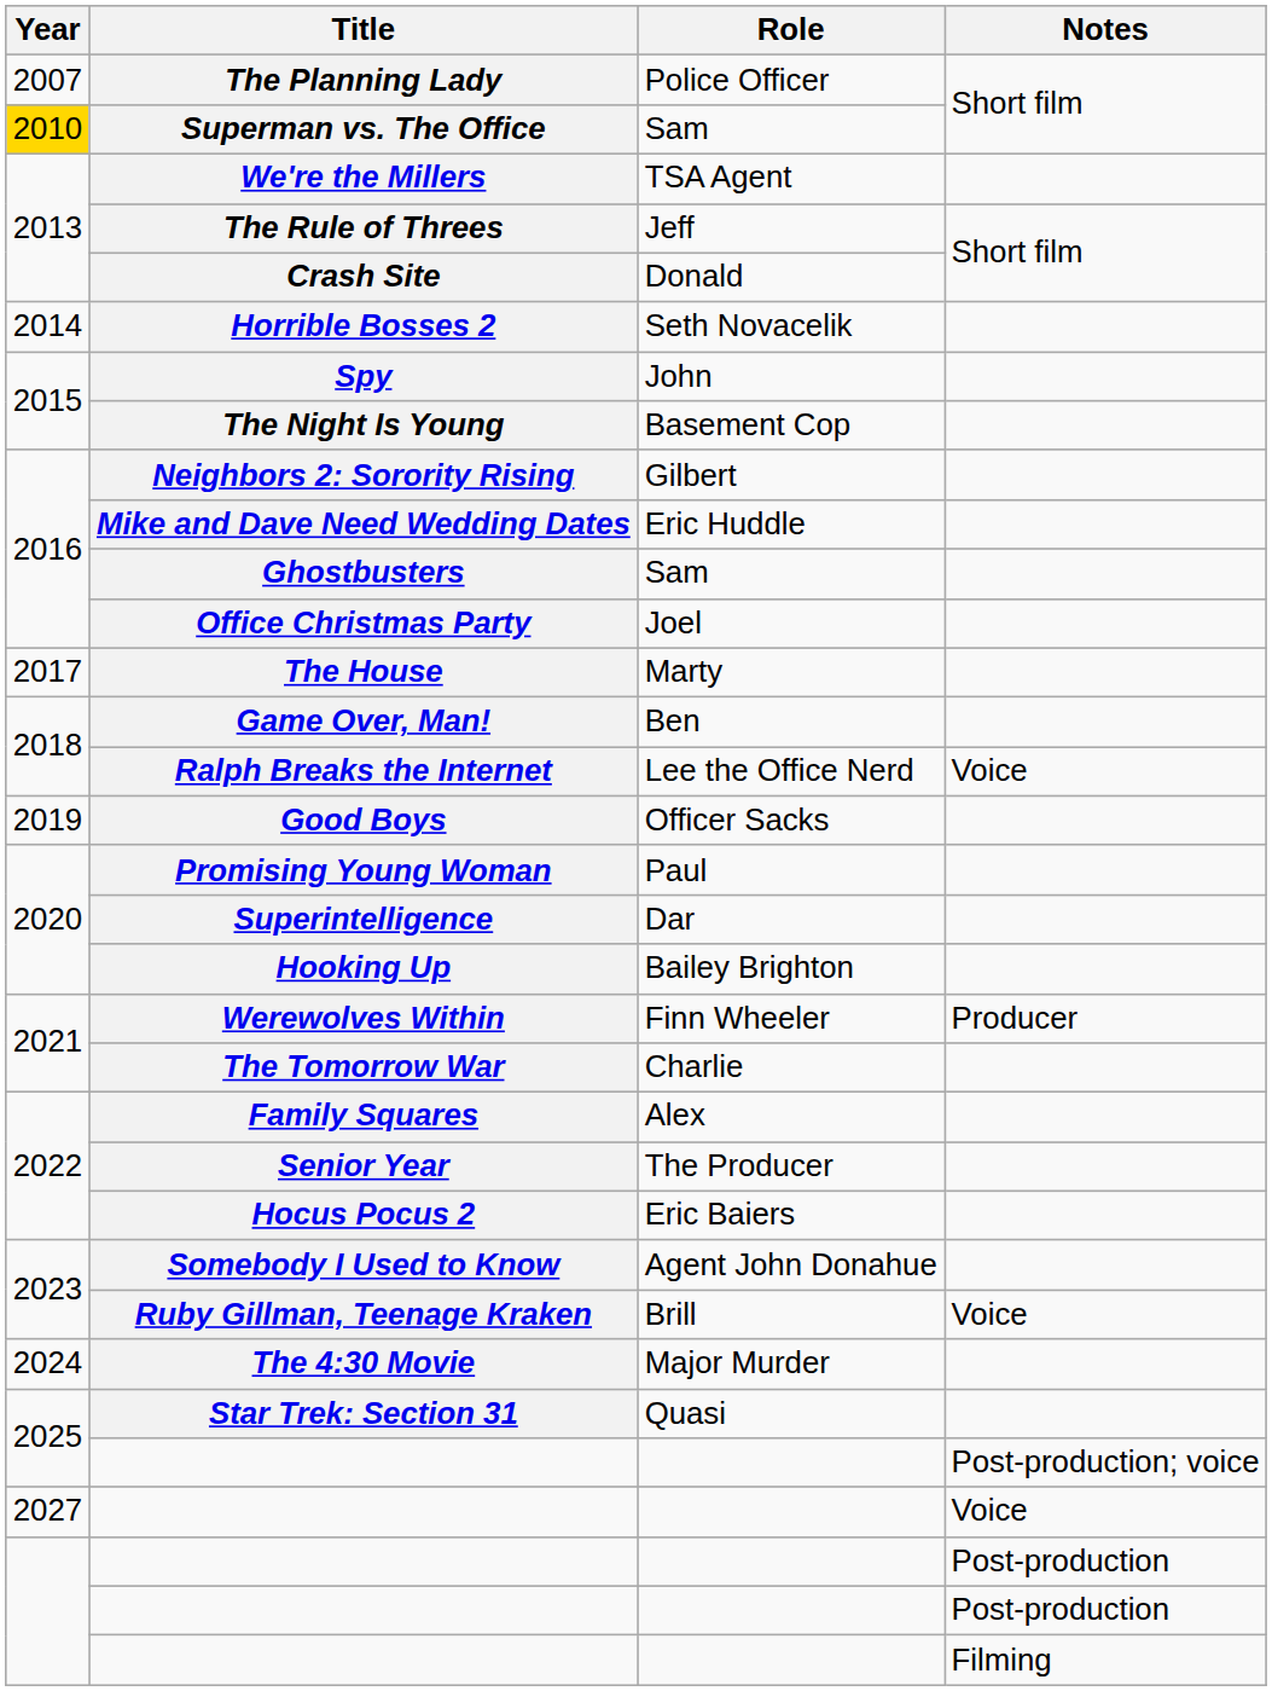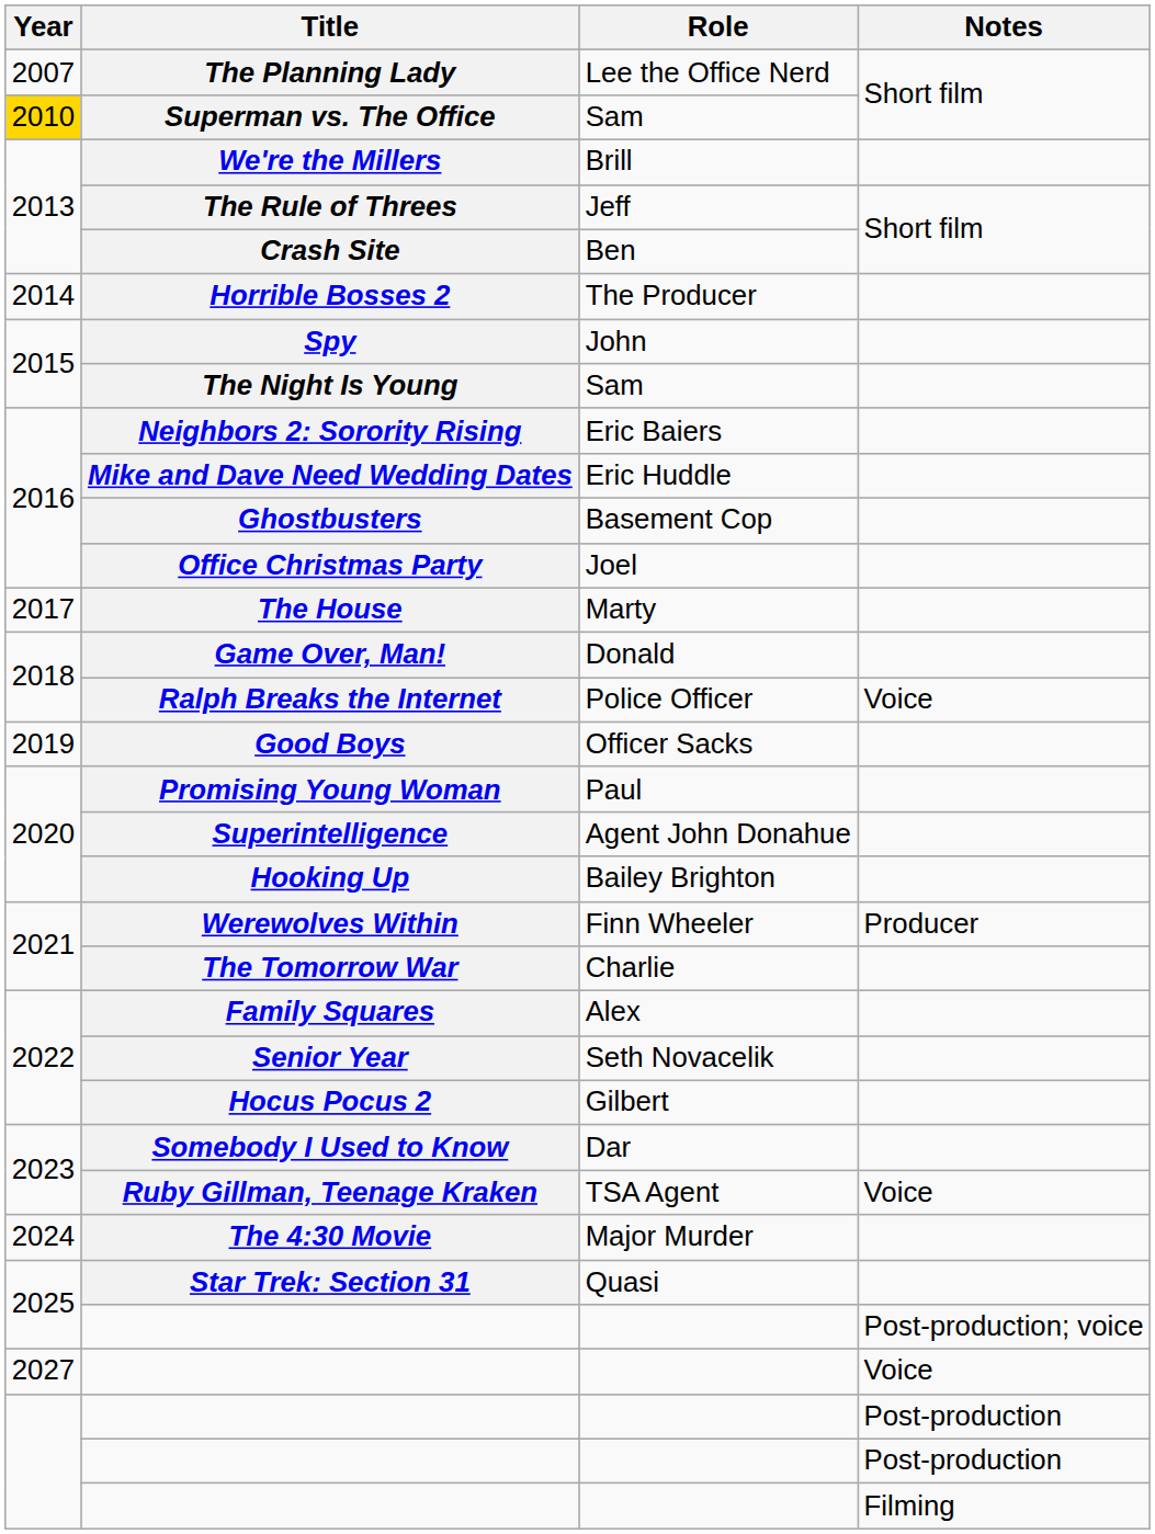The Planning Lady | Role: Police Officer -> Lee the Office Nerd
We're the Millers | Role: TSA Agent -> Brill
Crash Site | Role: Donald -> Ben
Horrible Bosses 2 | Role: Seth Novacelik -> The Producer
The Night Is Young | Role: Basement Cop -> Sam
Neighbors 2: Sorority Rising | Role: Gilbert -> Eric Baiers
Ghostbusters | Role: Sam -> Basement Cop
Game Over, Man! | Role: Ben -> Donald
Ralph Breaks the Internet | Role: Lee the Office Nerd -> Police Officer
Superintelligence | Role: Dar -> Agent John Donahue
Senior Year | Role: The Producer -> Seth Novacelik
Hocus Pocus 2 | Role: Eric Baiers -> Gilbert
Somebody I Used to Know | Role: Agent John Donahue -> Dar
Ruby Gillman, Teenage Kraken | Role: Brill -> TSA Agent
